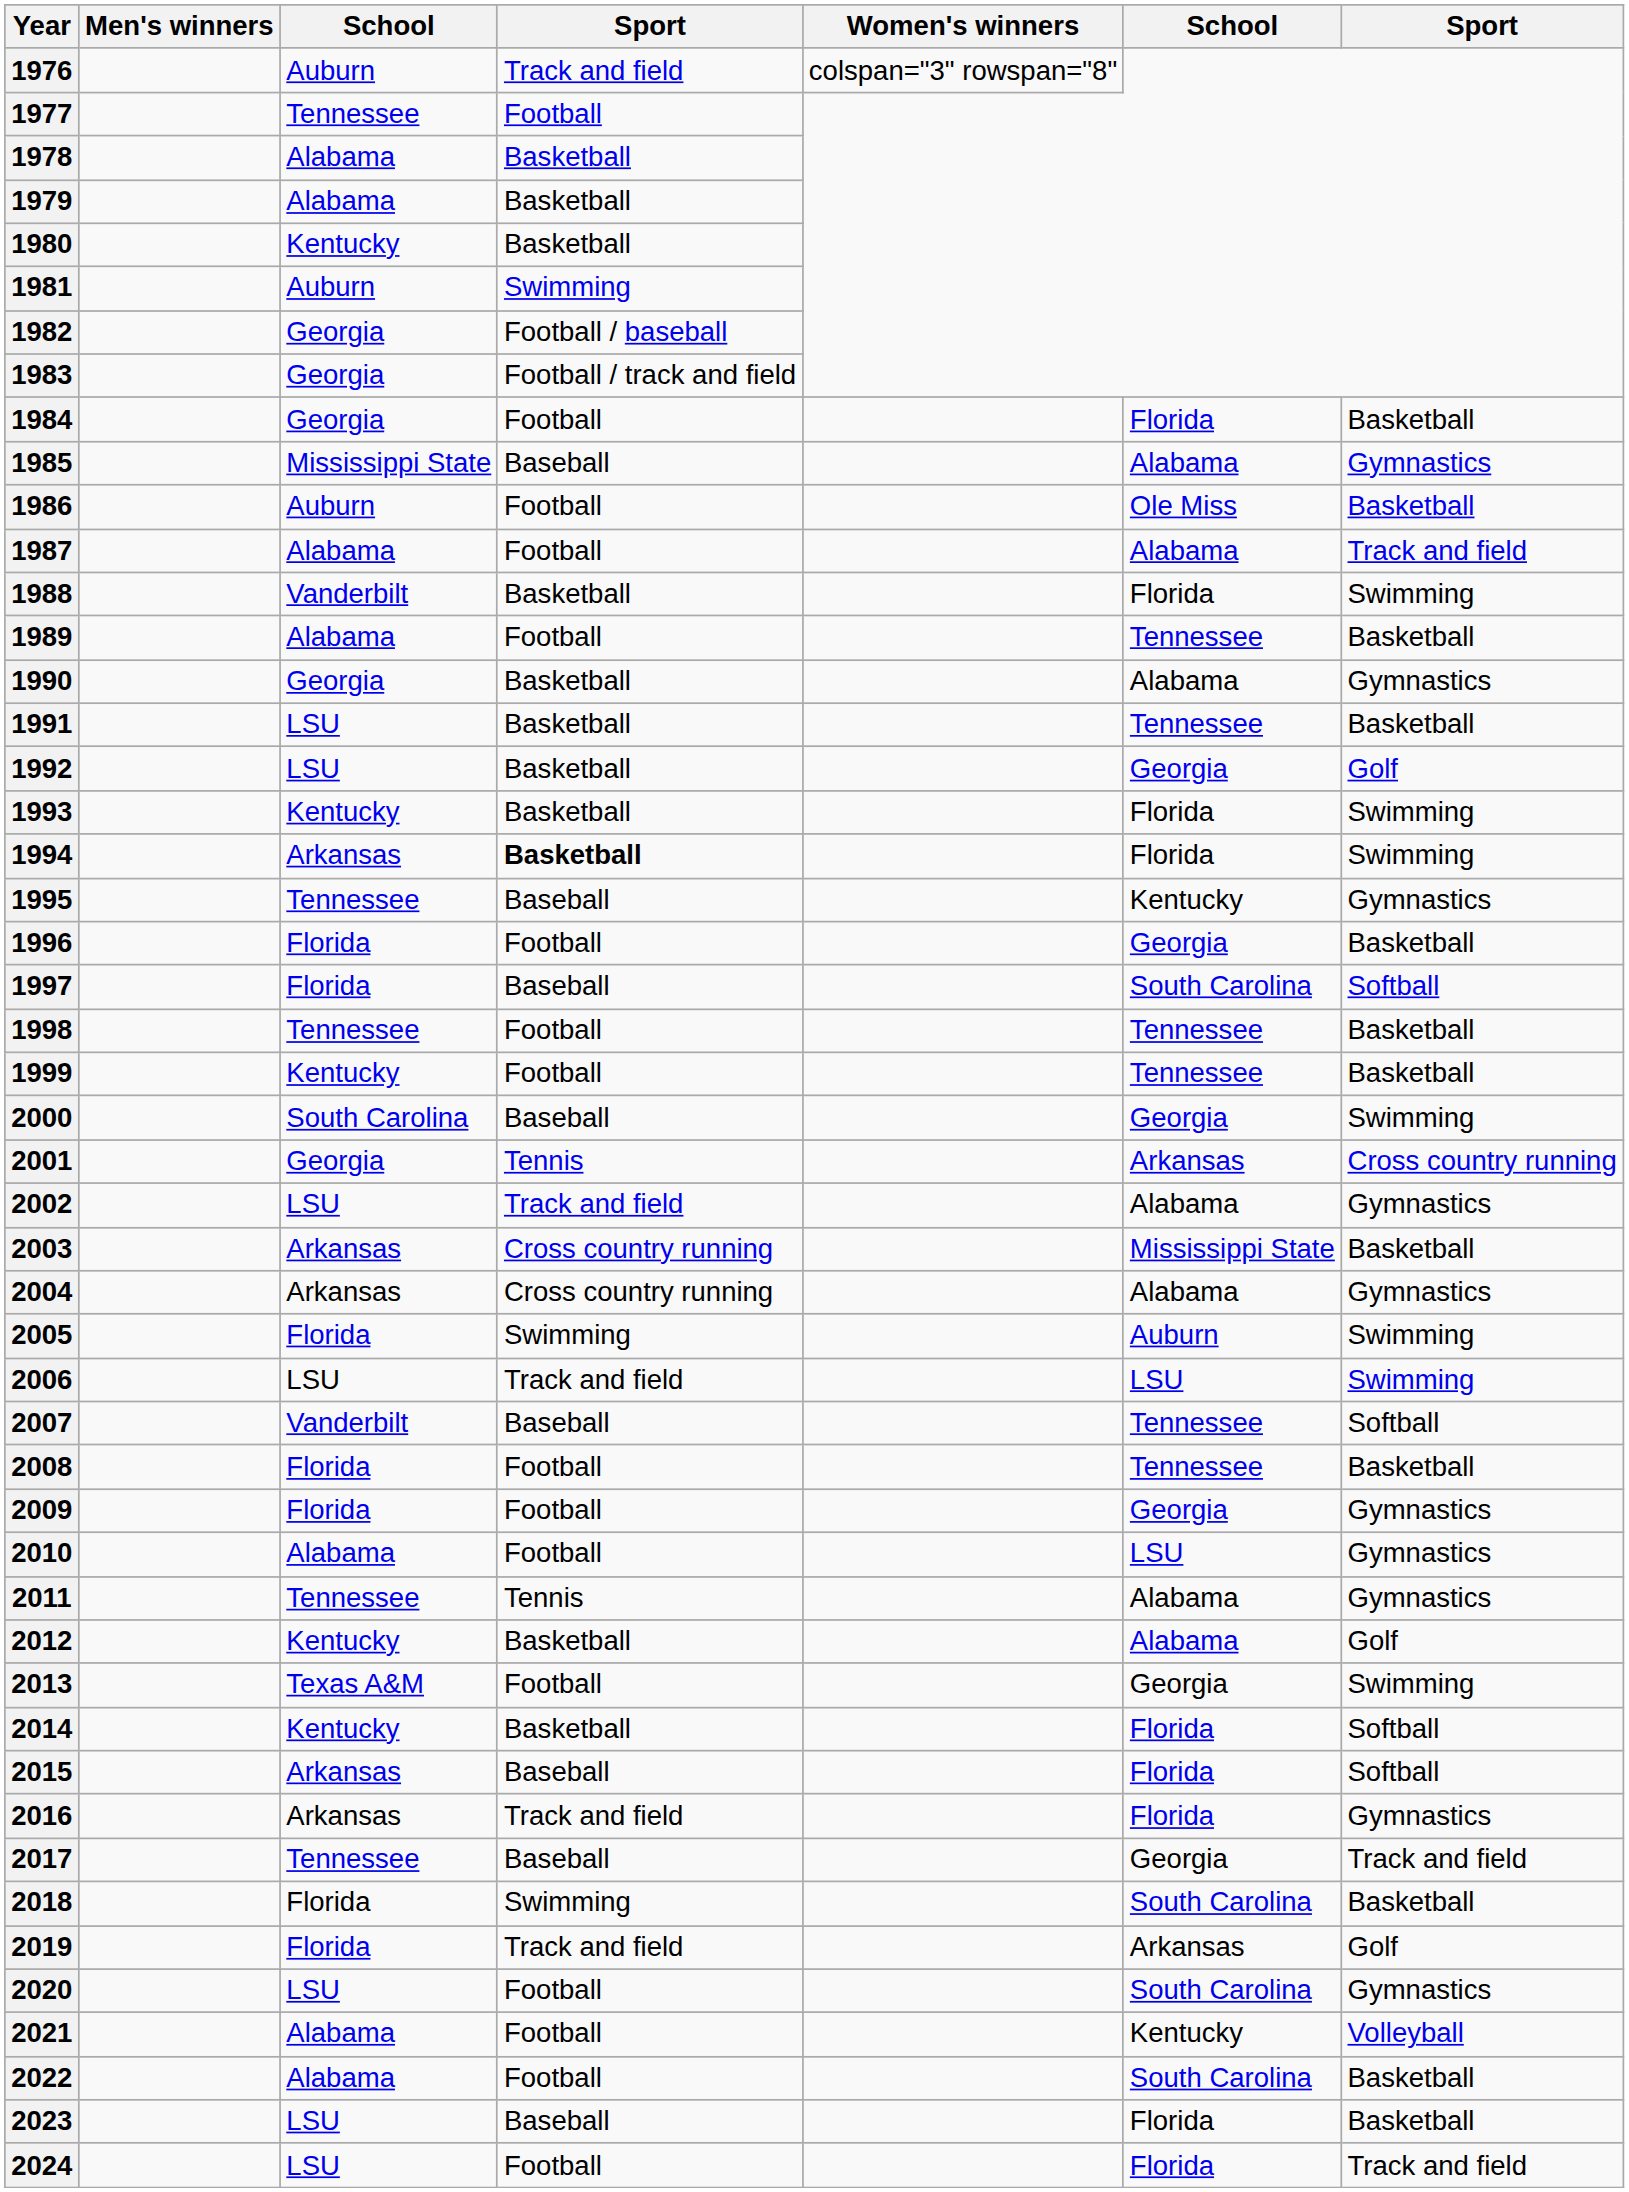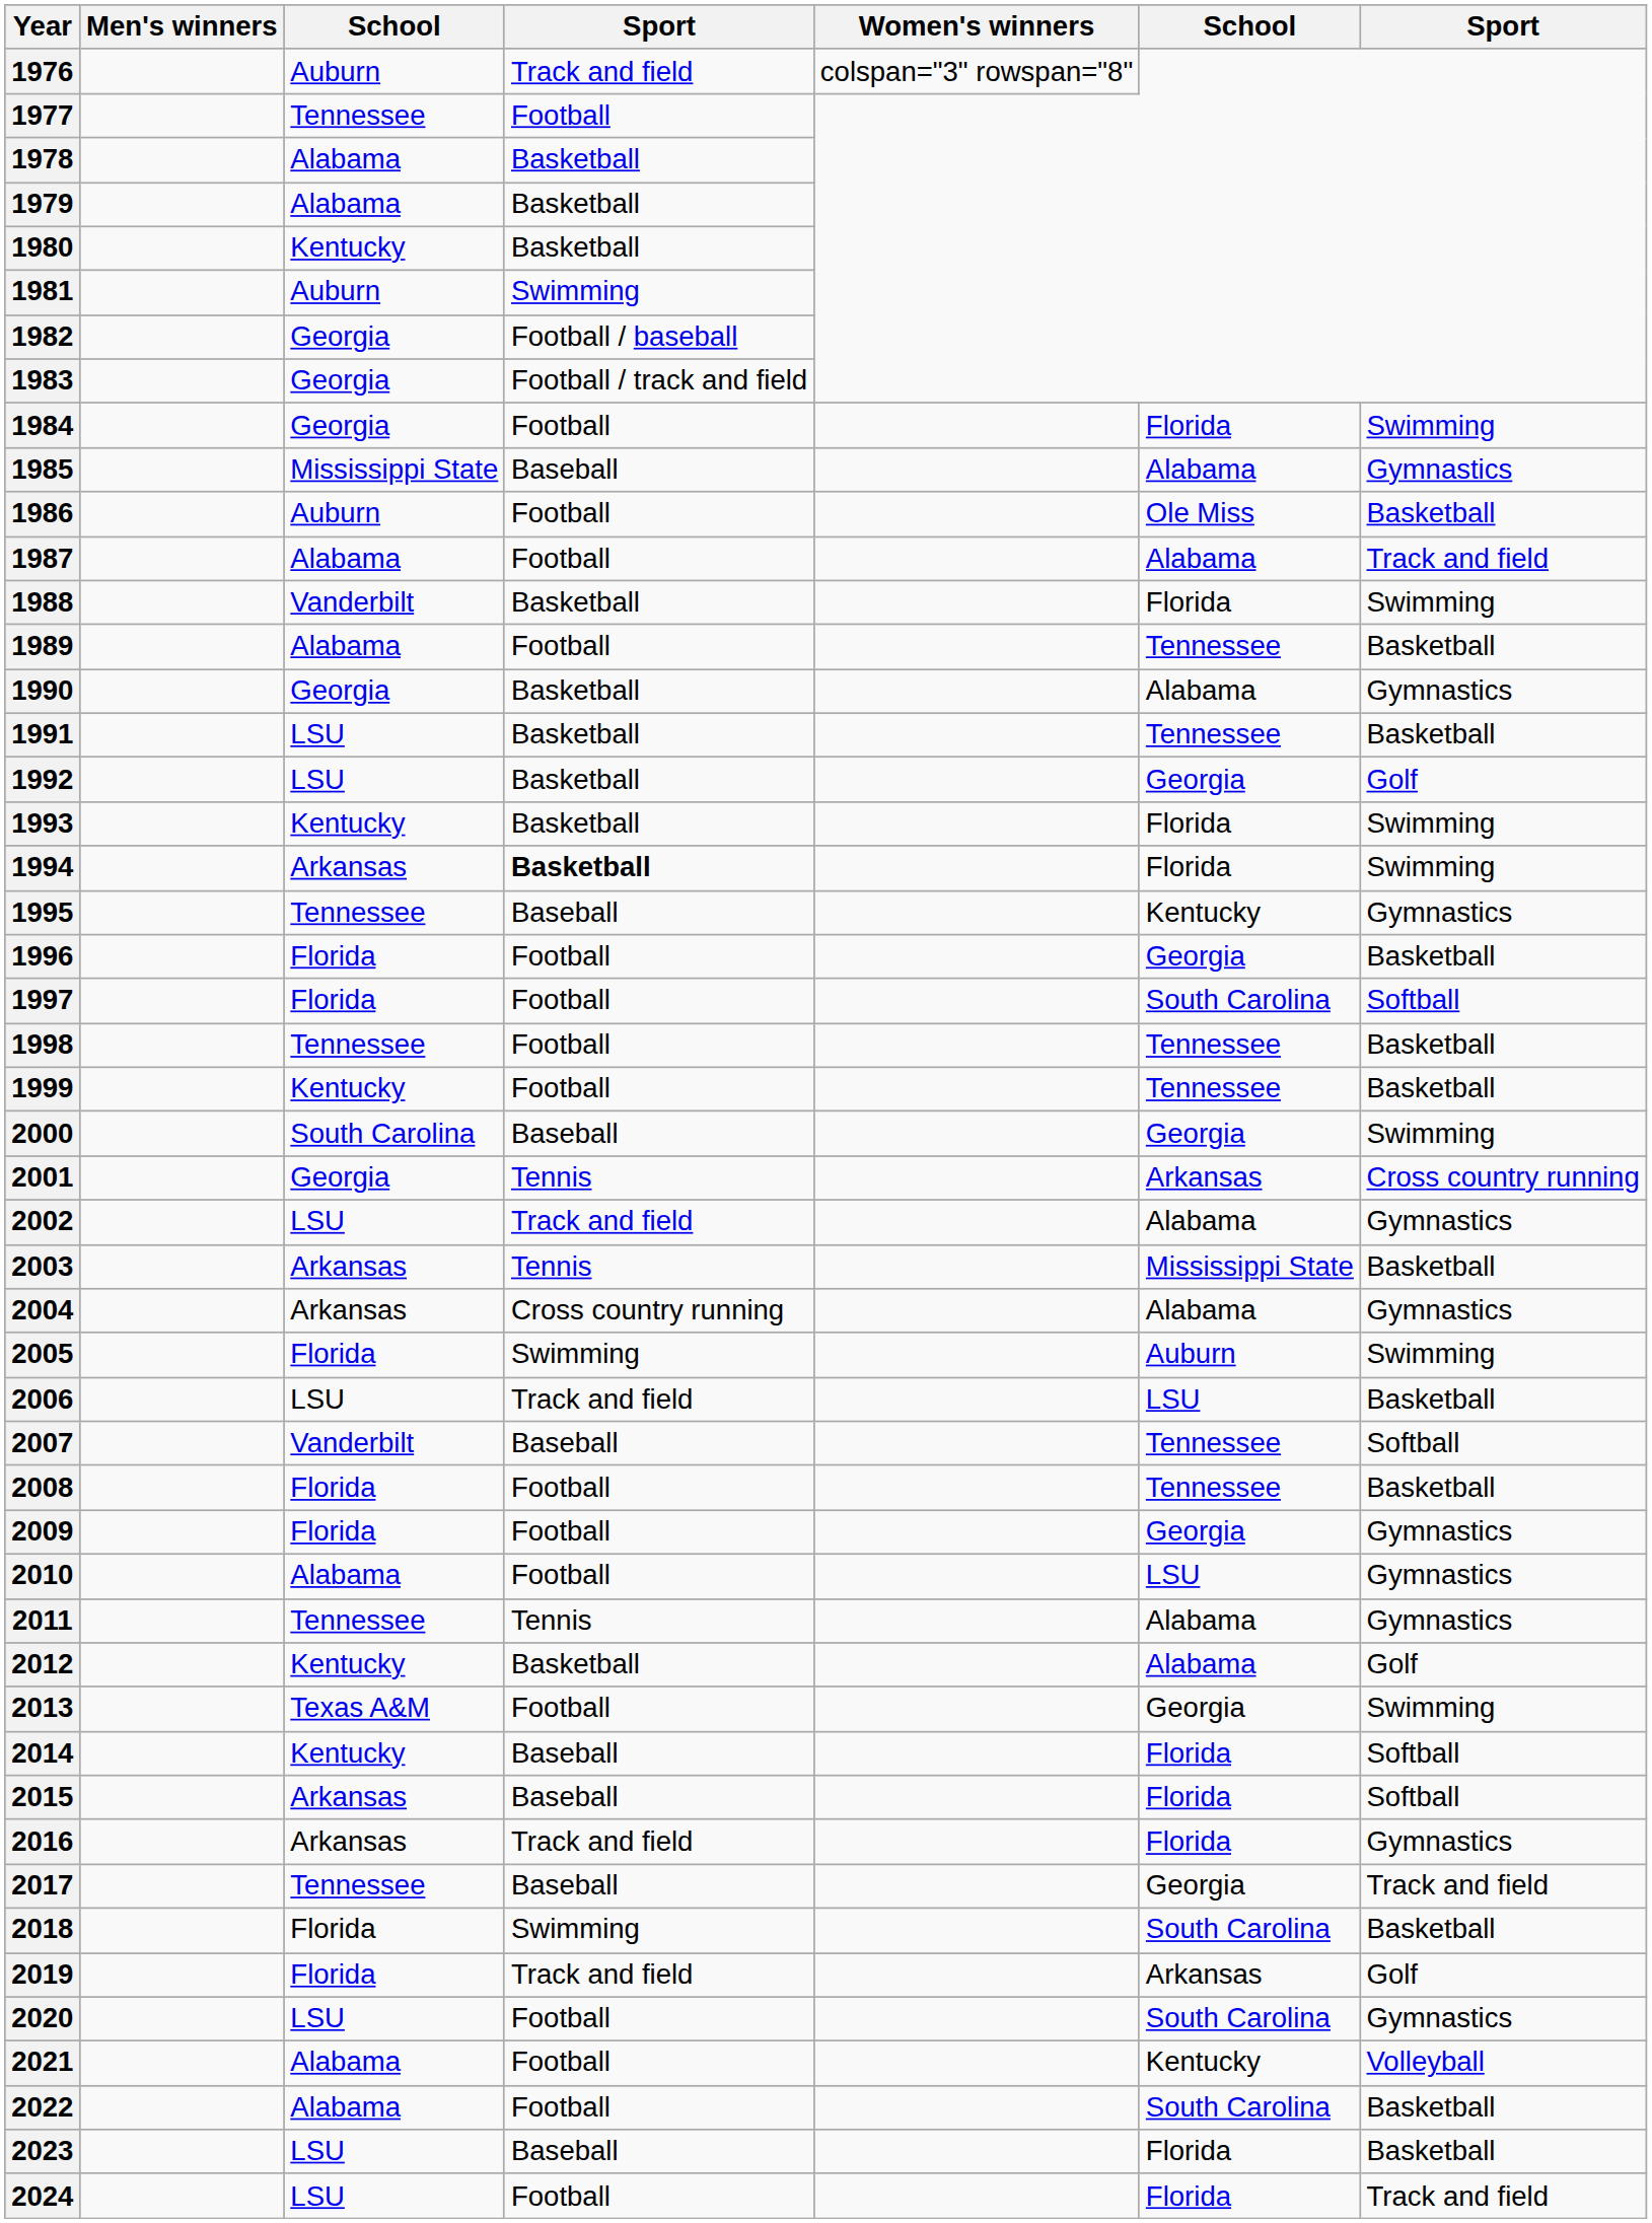1984 | column 7: Basketball -> Swimming
1997 | column 4: Baseball -> Football
2003 | column 4: Cross country running -> Tennis
2006 | column 7: Swimming -> Basketball
2014 | column 4: Basketball -> Baseball
